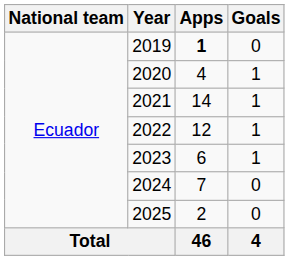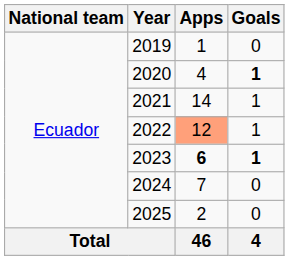2019 | Apps: bold -> normal
2020 | Goals: normal -> bold
2022 | Apps: no background -> lightsalmon background
2023 | Apps: normal -> bold
2023 | Goals: normal -> bold
